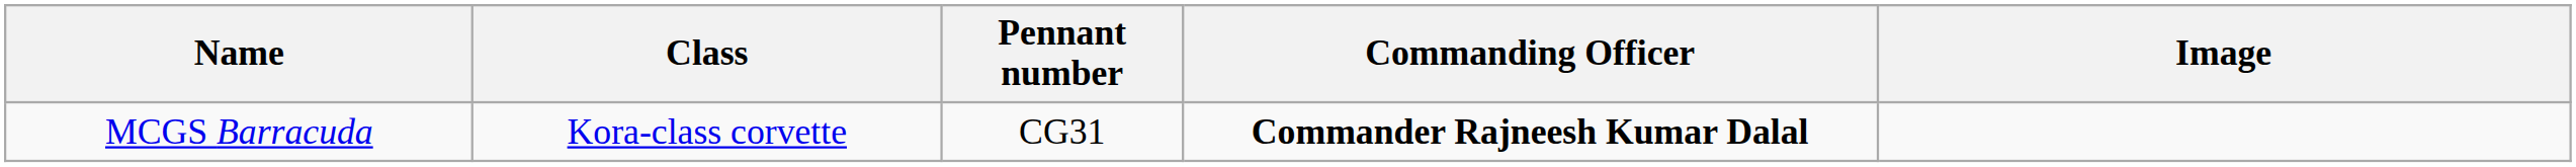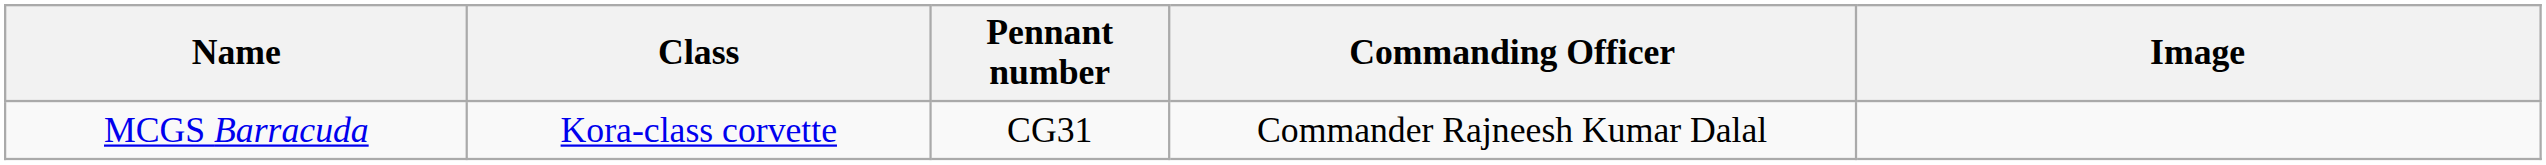MCGS Barracuda | Commanding Officer: bold -> normal
